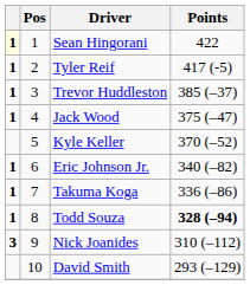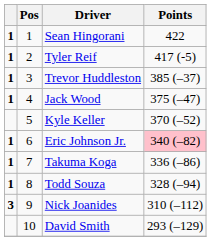Sean Hingorani | column 1: lightyellow background -> no background
Eric Johnson Jr. | Points: no background -> pink background
Todd Souza | Points: bold -> normal
